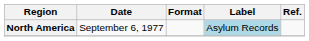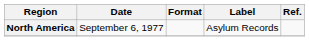North America | Label: lightblue background -> no background
